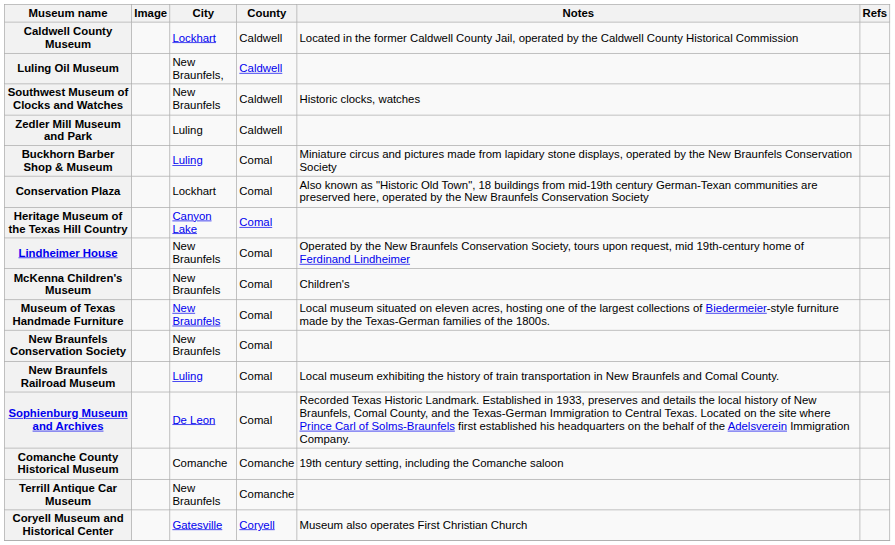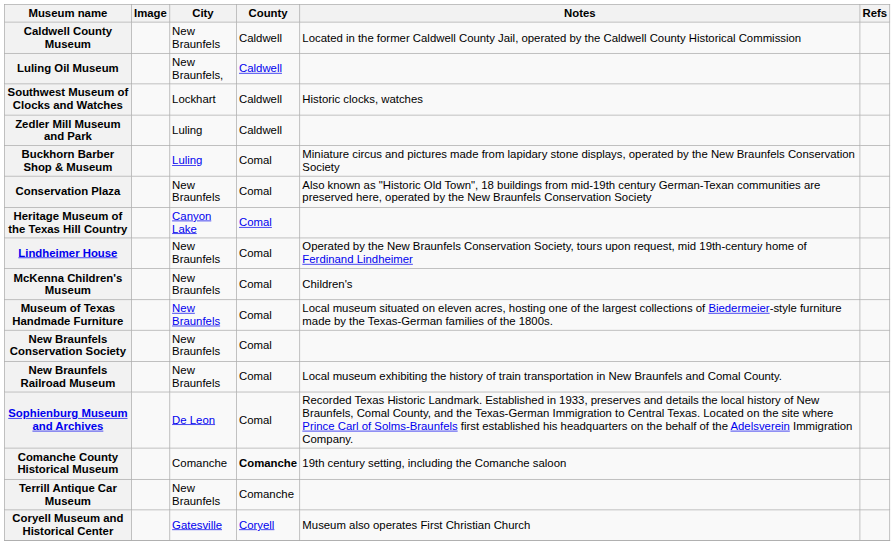Caldwell County Museum | City: Lockhart -> New Braunfels
Southwest Museum of Clocks and Watches | City: New Braunfels -> Lockhart
Conservation Plaza | City: Lockhart -> New Braunfels
New Braunfels Railroad Museum | City: Luling -> New Braunfels
Comanche County Historical Museum | County: normal -> bold
